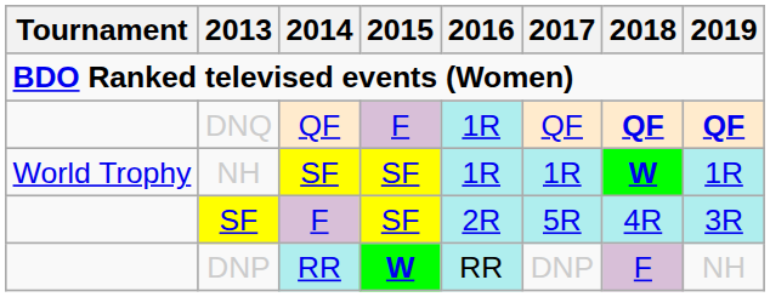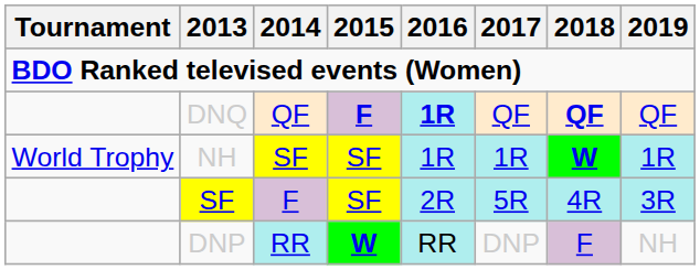DNQ | 2015: normal -> bold
DNQ | 2016: normal -> bold
DNQ | 2019: bold -> normal
